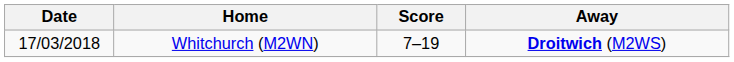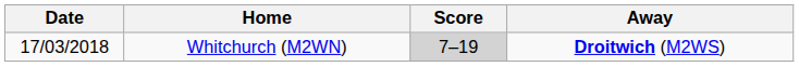Whitchurch (M2WN) | Score: no background -> lightgrey background
